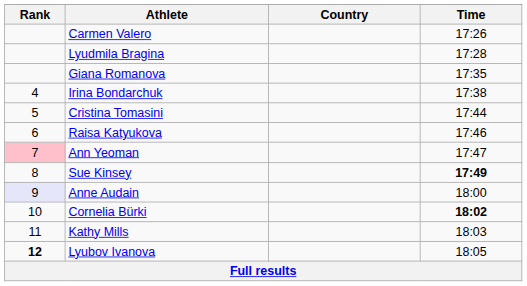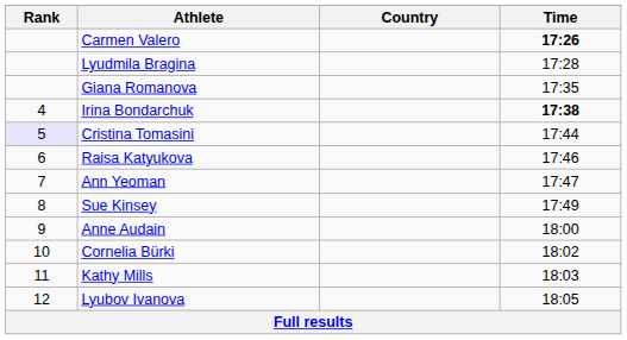Carmen Valero | Time: normal -> bold
Irina Bondarchuk | Time: normal -> bold
Cristina Tomasini | Rank: no background -> lavender background
Ann Yeoman | Rank: pink background -> no background
Sue Kinsey | Time: bold -> normal
Anne Audain | Rank: lavender background -> no background
Cornelia Bürki | Time: bold -> normal
Lyubov Ivanova | Rank: bold -> normal
